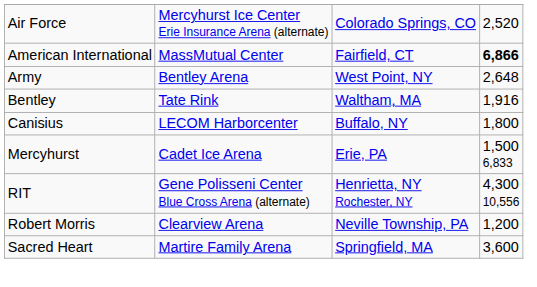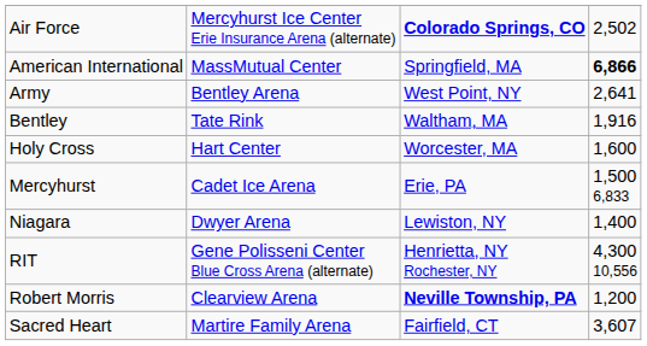Air Force | column 3: normal -> bold
Air Force | column 4: 2,520 -> 2,502
American International | column 3: Fairfield, CT -> Springfield, MA
Army | column 4: 2,648 -> 2,641
- row: Canisius | LECOM Harborcenter | Buffalo, NY | 1,800
+ row: Holy Cross | Hart Center | Worcester, MA | 1,600
+ row: Niagara | Dwyer Arena | Lewiston, NY | 1,400
Robert Morris | column 3: normal -> bold
Sacred Heart | column 3: Springfield, MA -> Fairfield, CT
Sacred Heart | column 4: 3,600 -> 3,607
